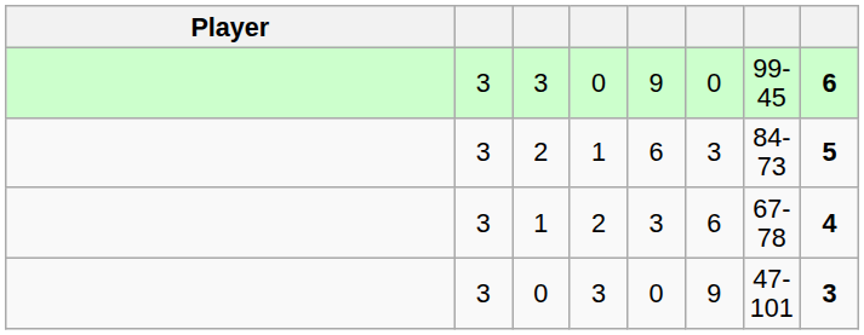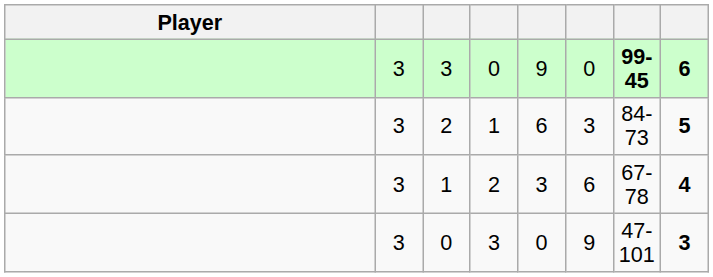row 2 | column 7: normal -> bold
